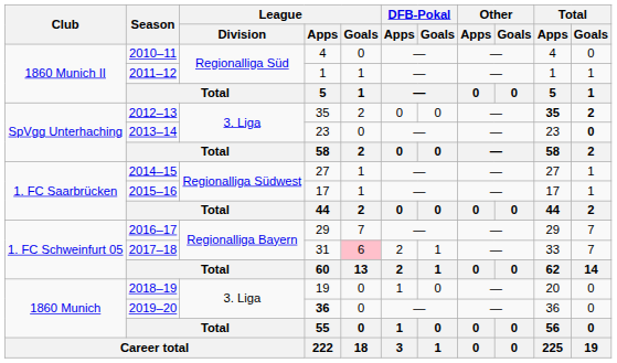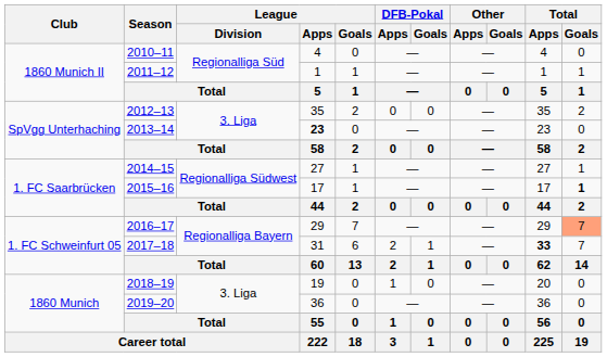2012–13 | Total / Apps: bold -> normal
2012–13 | Total / Goals: bold -> normal
2013–14 | League / Apps: normal -> bold
2013–14 | Total / Goals: bold -> normal
2015–16 | Total / Goals: normal -> bold
2016–17 | Total / Goals: no background -> lightsalmon background
2017–18 | League / Goals: pink background -> no background
2017–18 | Total / Apps: normal -> bold
2019–20 | League / Apps: bold -> normal
